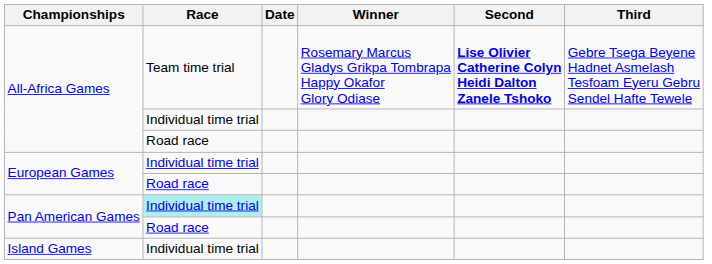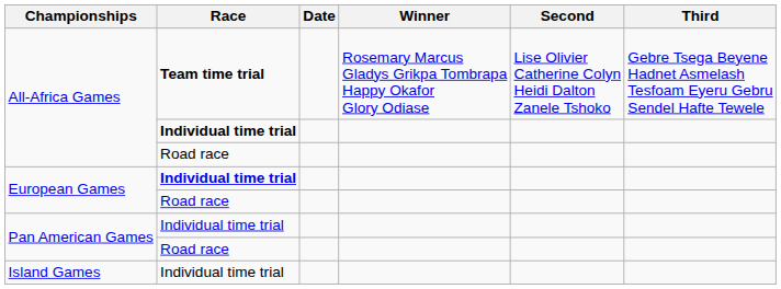All-Africa Games / Team time trial | Race: normal -> bold
All-Africa Games / Team time trial | Second: bold -> normal
All-Africa Games / Individual time trial | Race: normal -> bold
European Games / Individual time trial | Race: normal -> bold
Pan American Games / Individual time trial | Race: paleturquoise background -> no background
